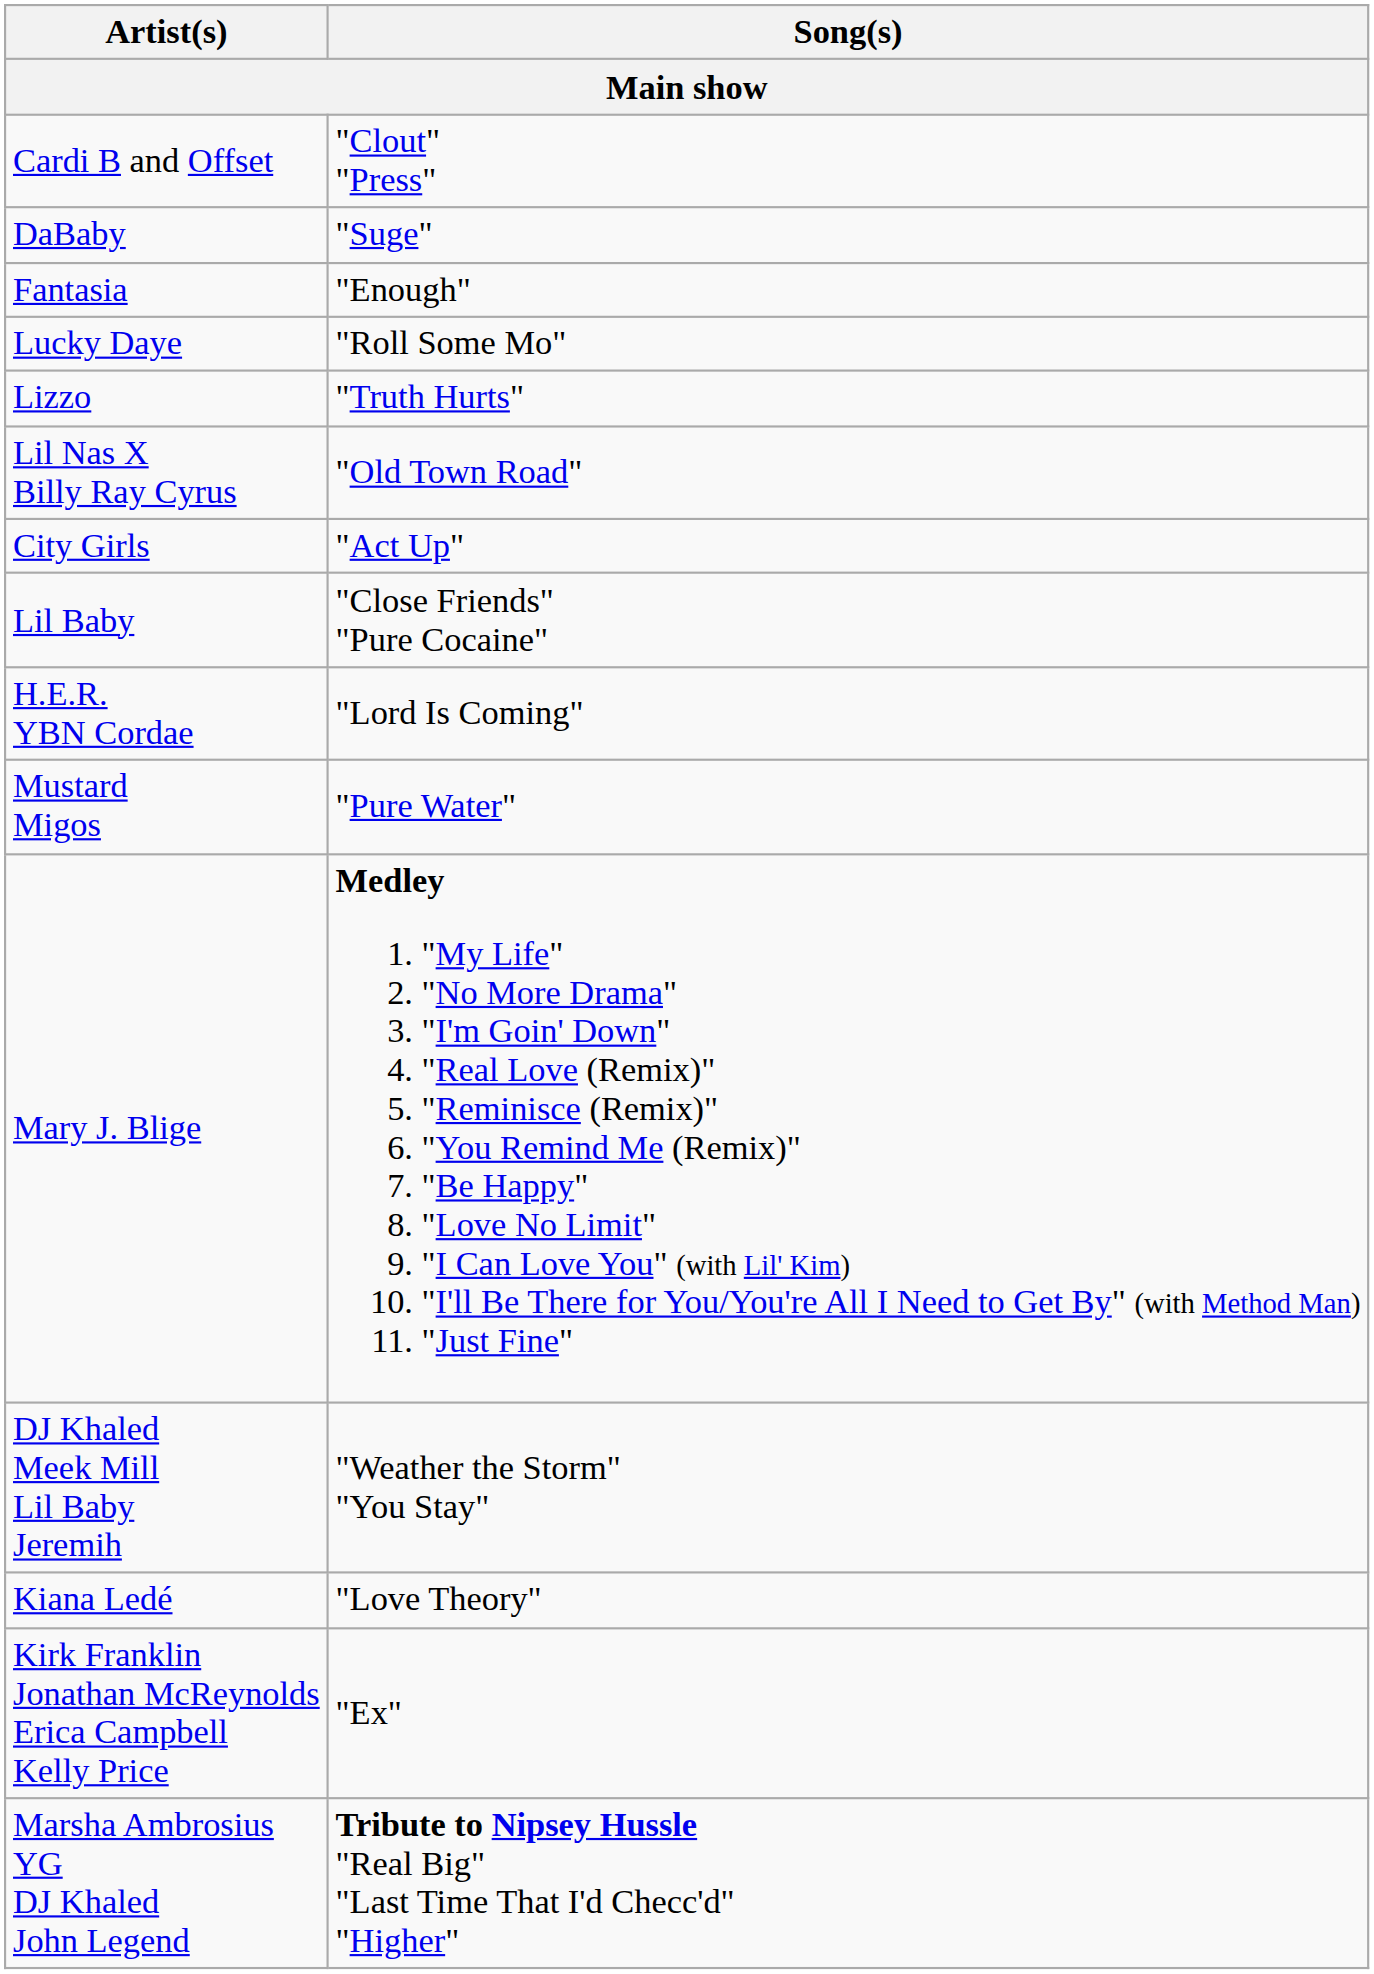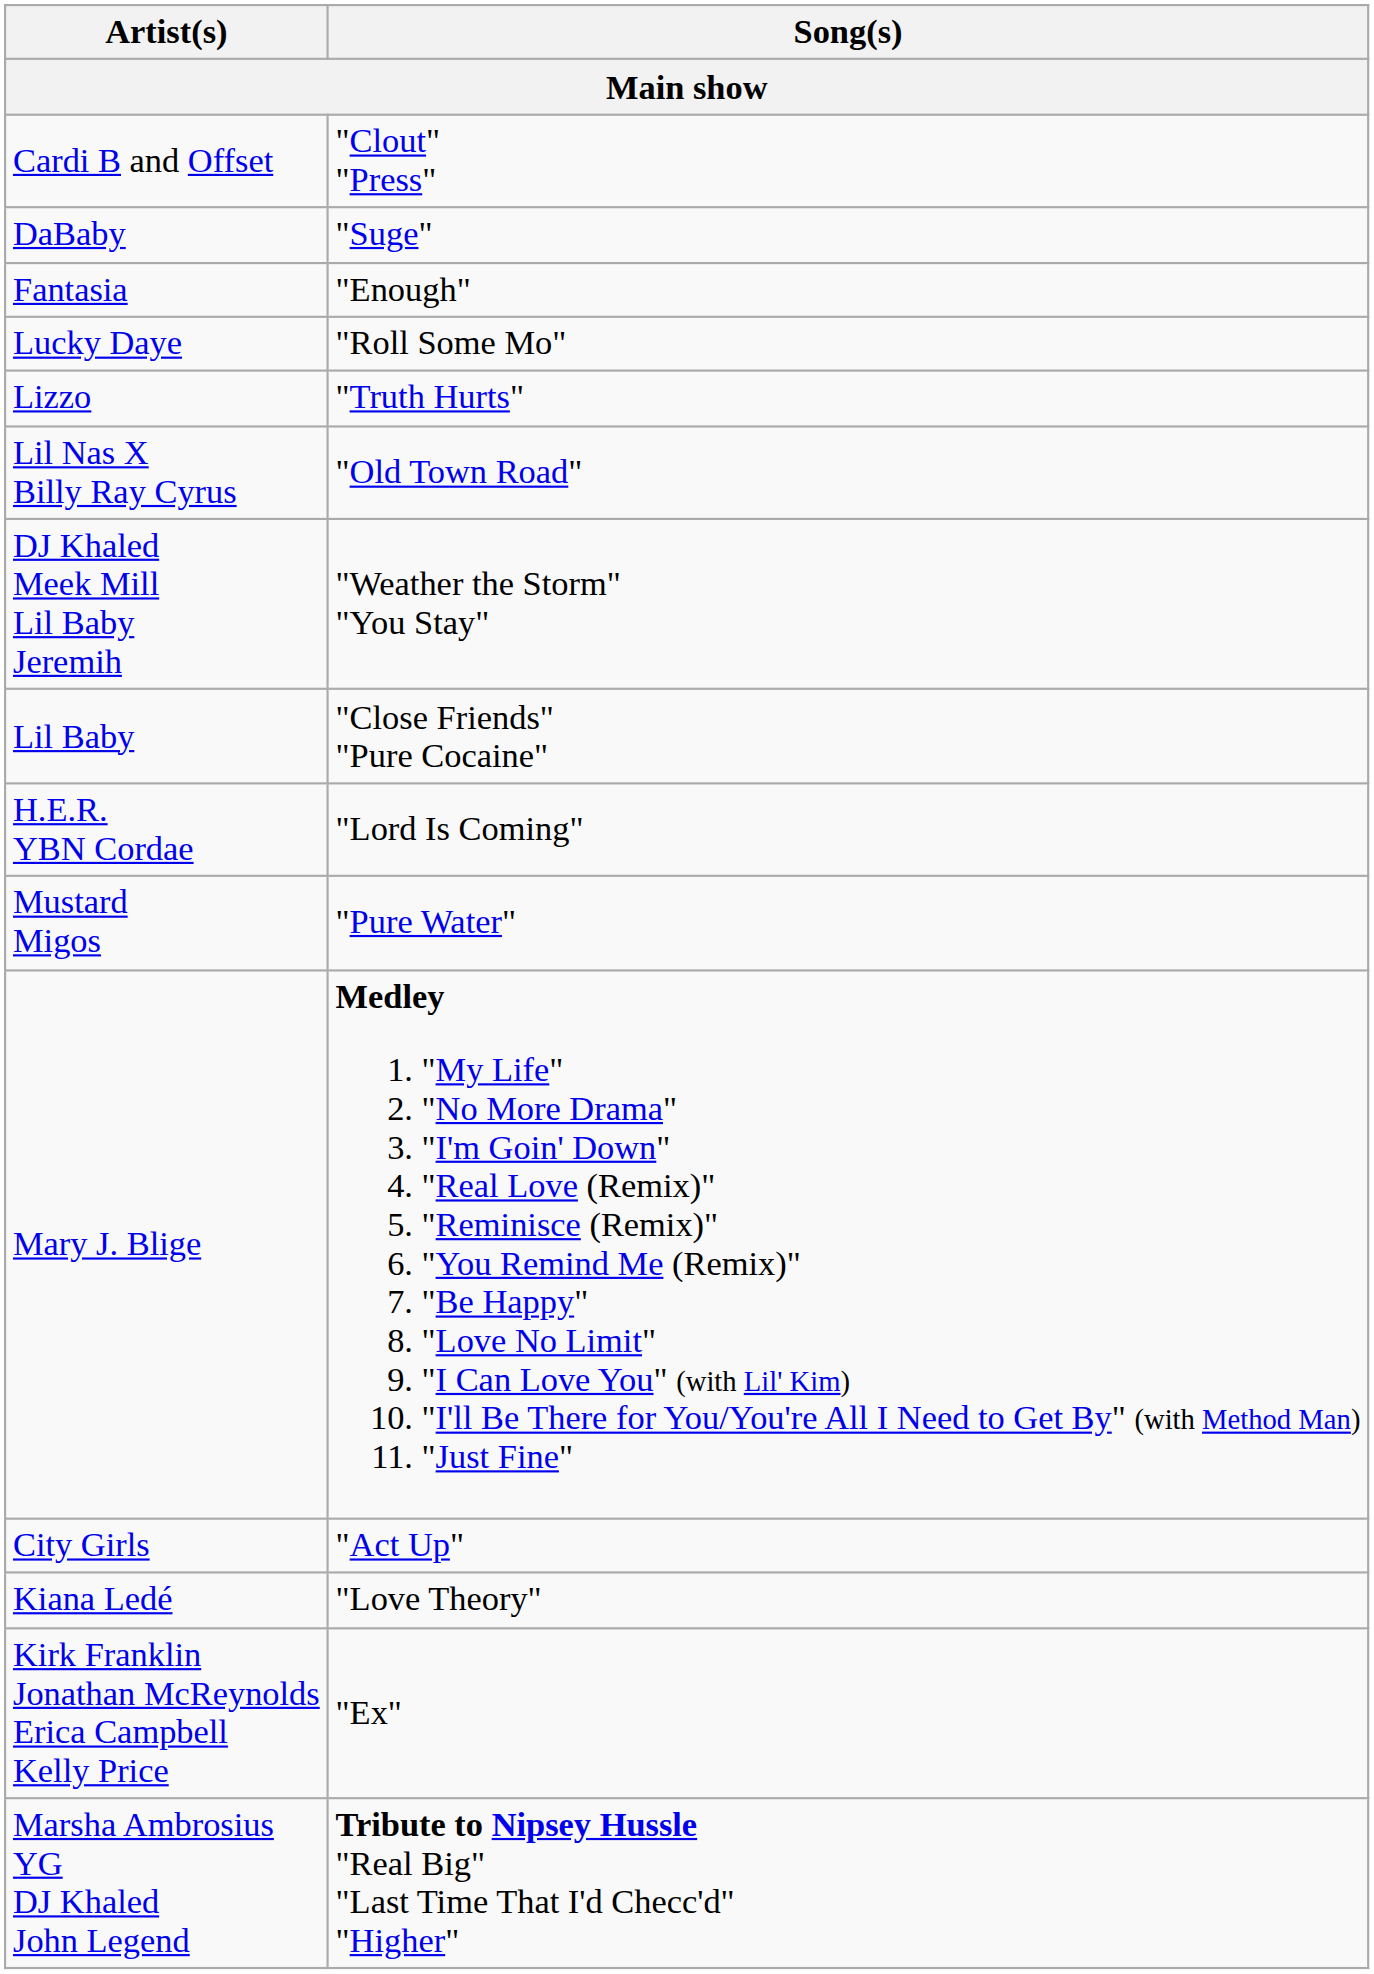rows swapped: City Girls <-> DJ Khaled Meek Mill Lil Baby Jeremih
